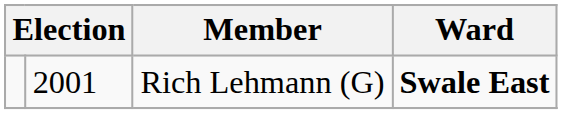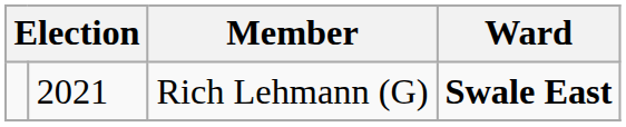Rich Lehmann (G) | column 2: 2001 -> 2021
